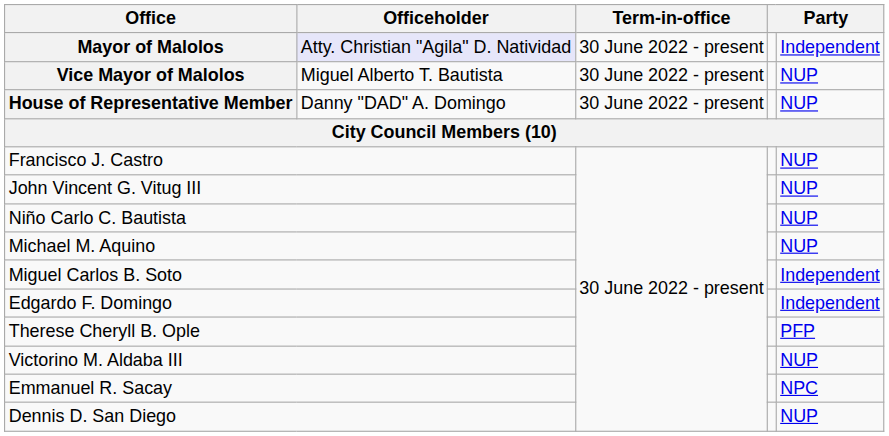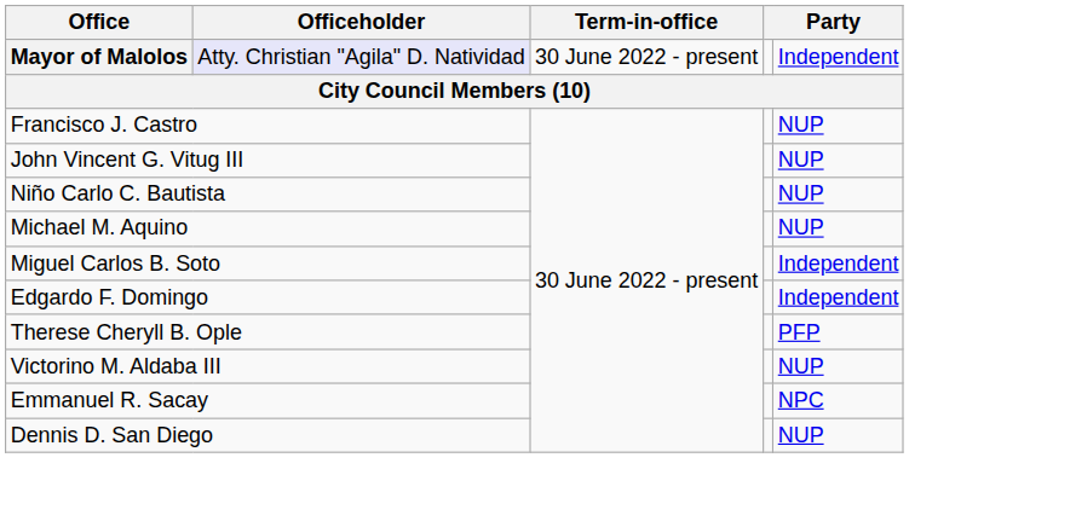- row: Vice Mayor of Malolos | Miguel Alberto T. Bautista | 30 June 2022 - present | NUP
- row: House of Representative Member | Danny "DAD" A. Domingo | 30 June 2022 - present | NUP
